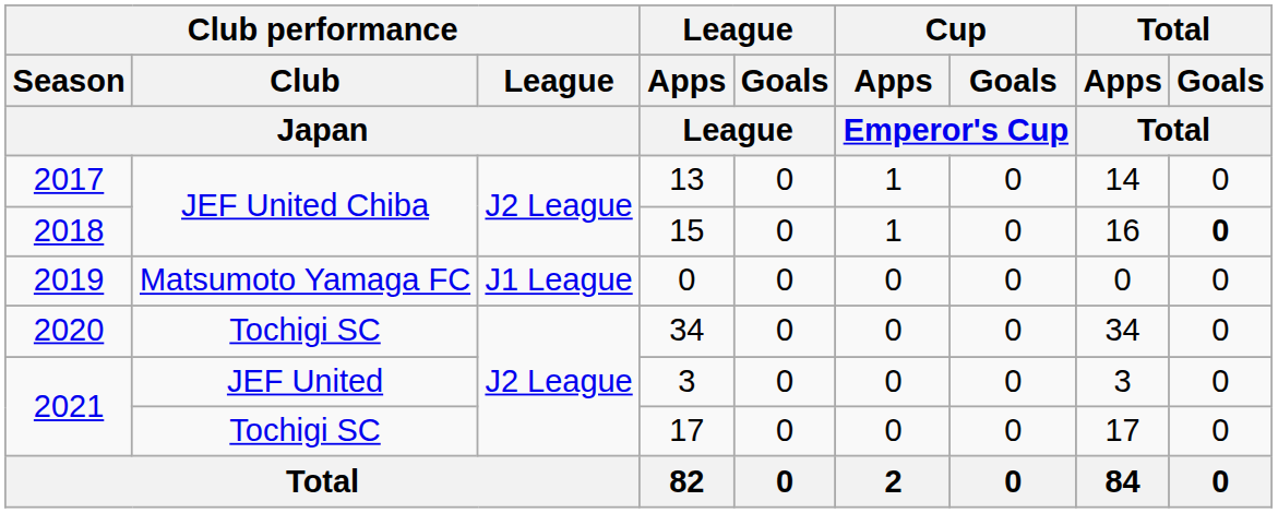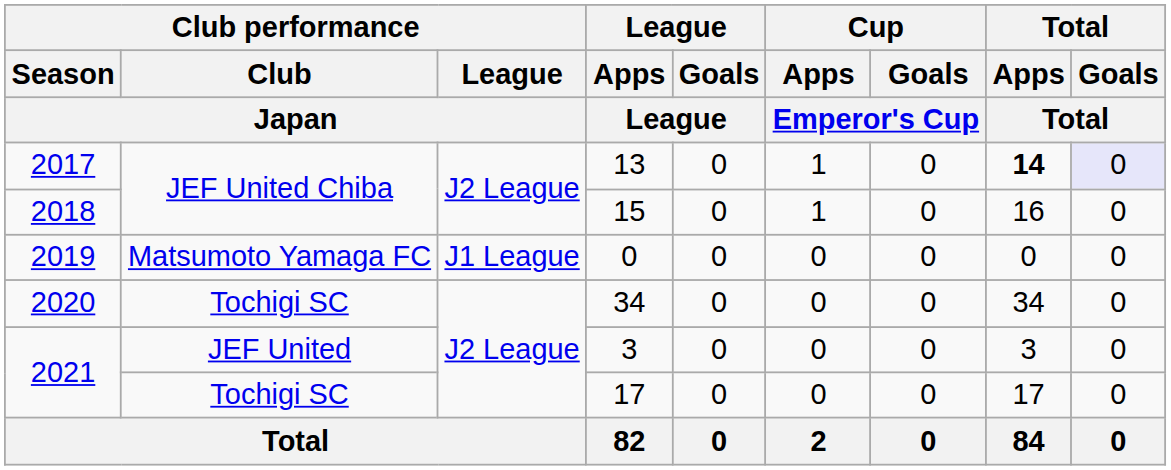13 | Total / Apps / Total: normal -> bold
13 | Total / Goals / Total: no background -> lavender background
15 | Total / Goals / Total: bold -> normal
